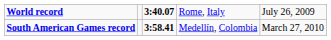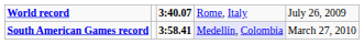South American Games record | column 4: no background -> lavender background
